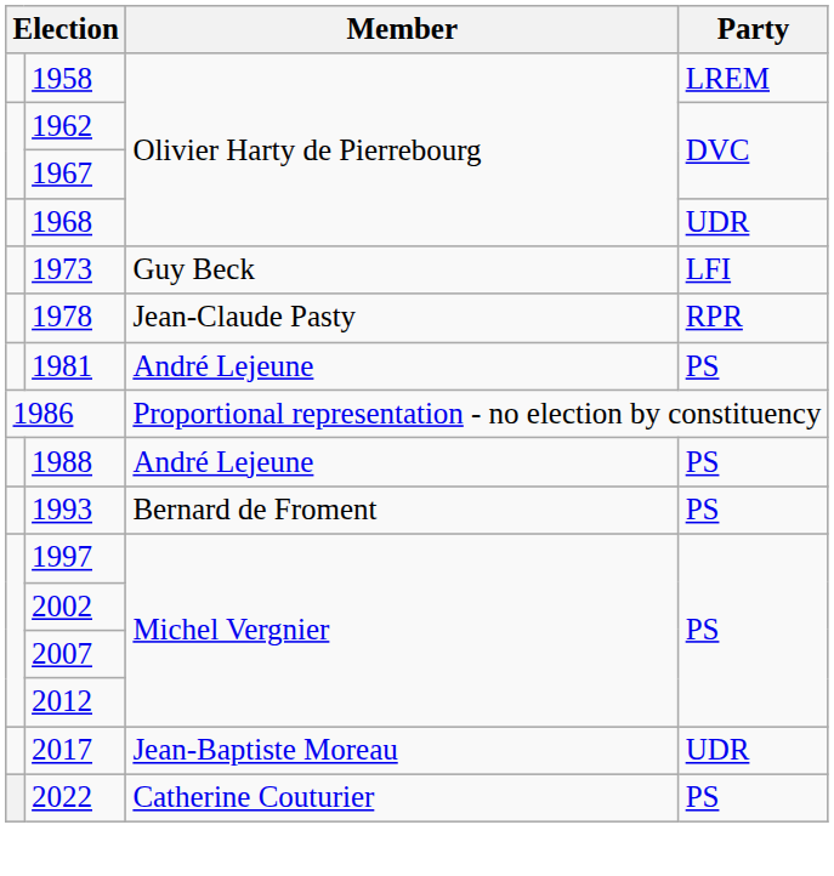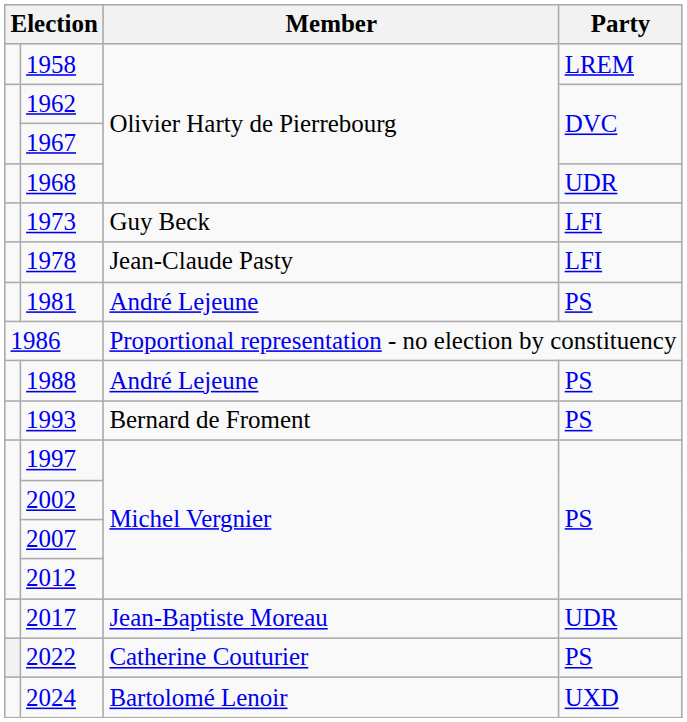1978 | Party: RPR -> LFI
+ row: 2024 | Bartolomé Lenoir | UXD
